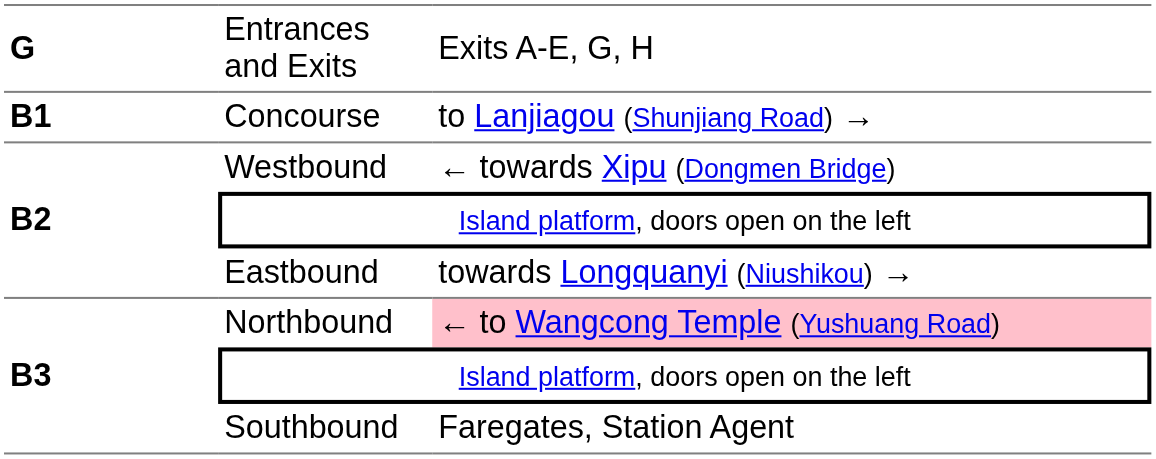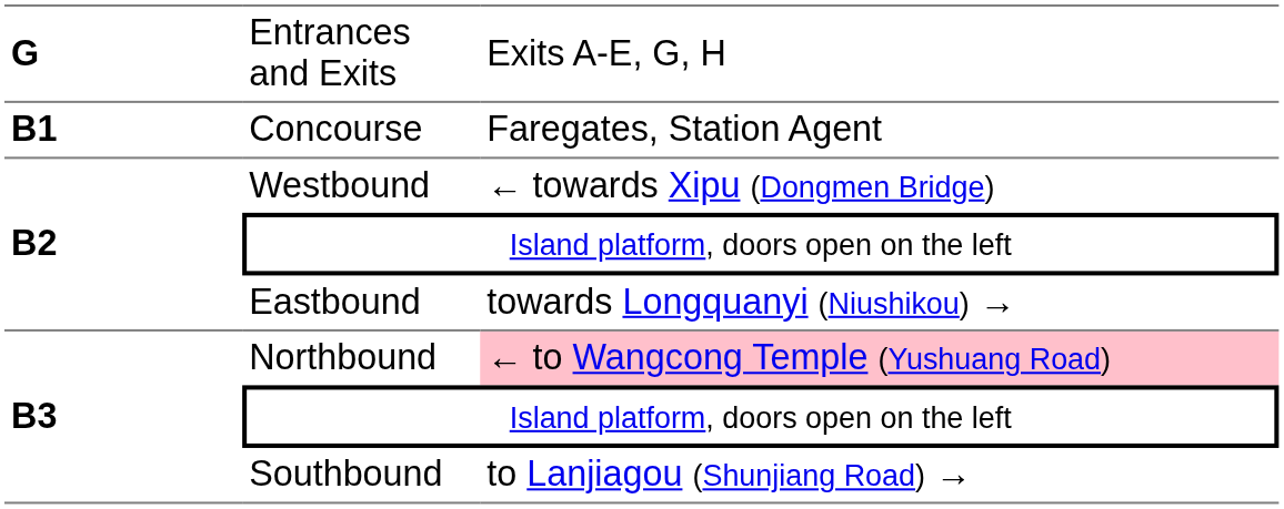Concourse | column 3: to Lanjiagou (Shunjiang Road) → -> Faregates, Station Agent
Southbound | column 3: Faregates, Station Agent -> to Lanjiagou (Shunjiang Road) →
